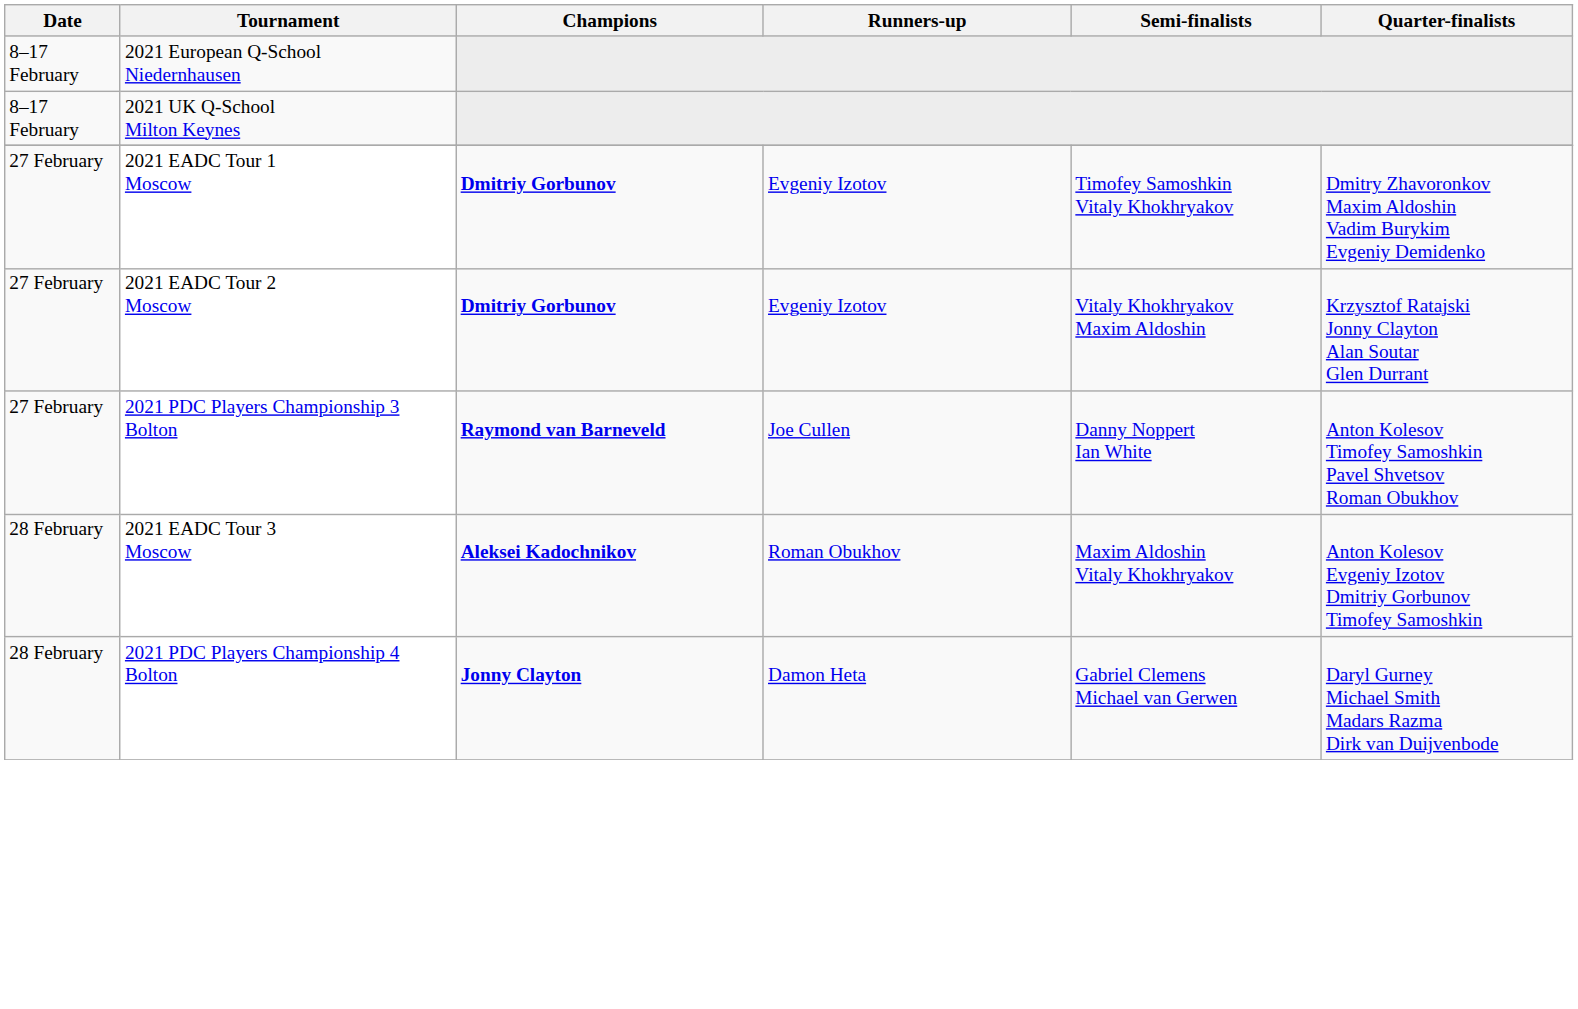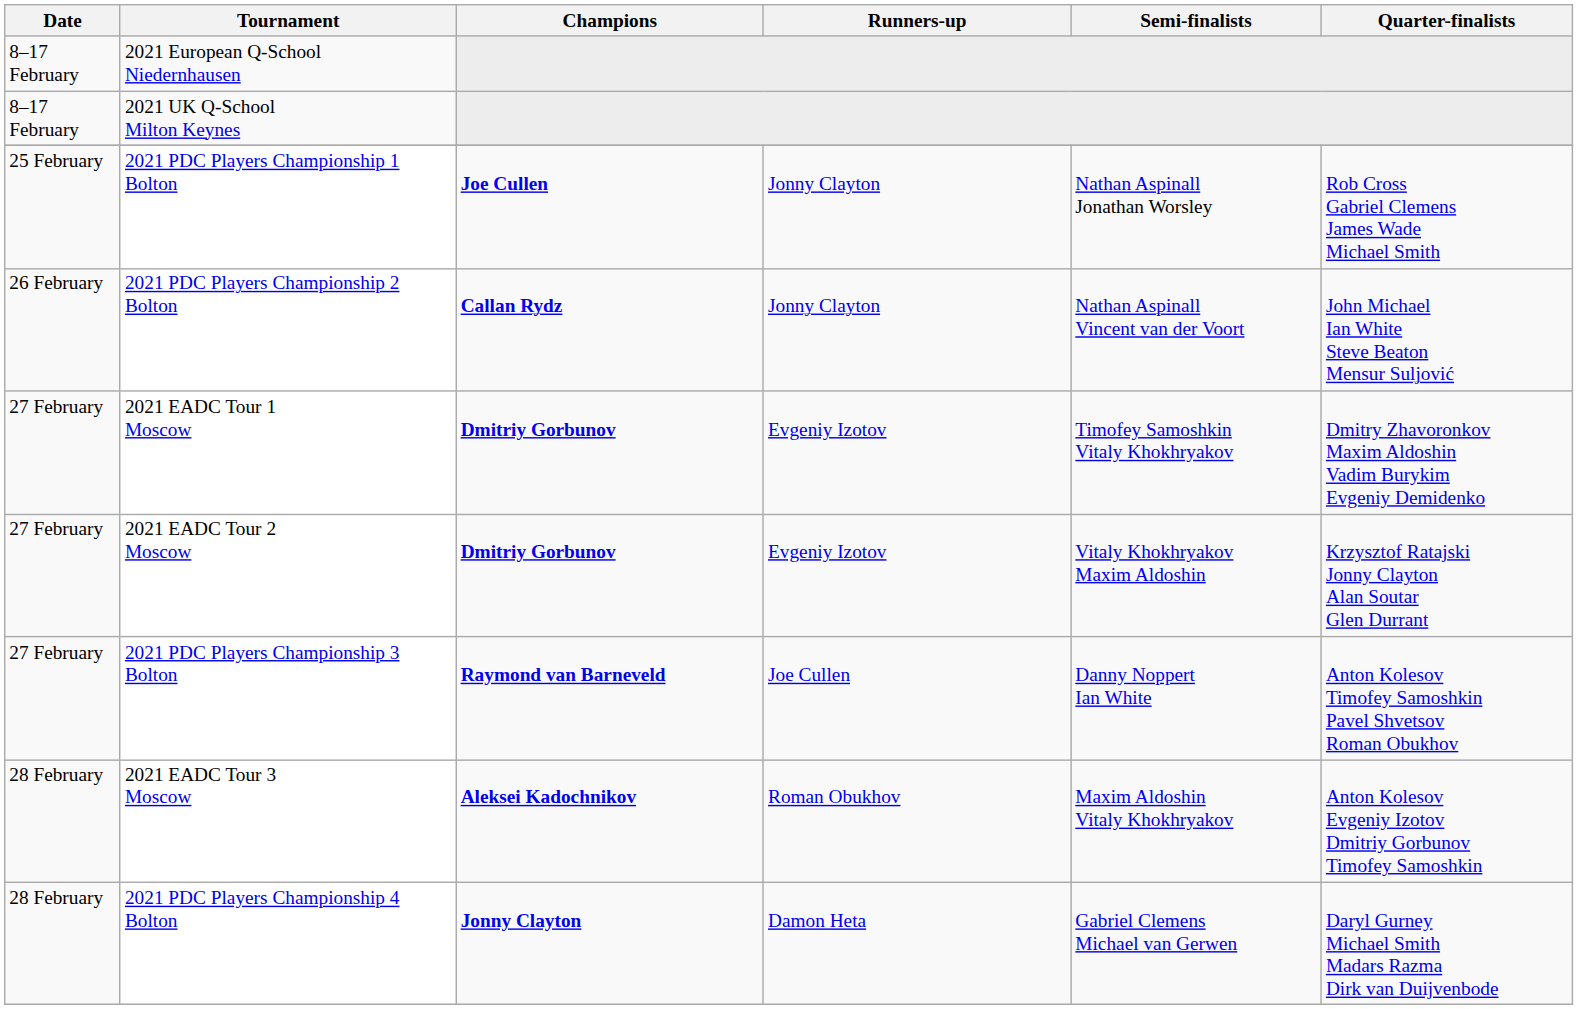+ row: 25 February | 2021 PDC Players Championship 1 Bolton | Joe Cullen | Jonny Clayton | Nathan Aspinall Jonathan Worsley | Rob Cross Gabriel Clemens James Wade Michael Smith
+ row: 26 February | 2021 PDC Players Championship 2 Bolton | Callan Rydz | Jonny Clayton | Nathan Aspinall Vincent van der Voort | John Michael Ian White Steve Beaton Mensur Suljović
